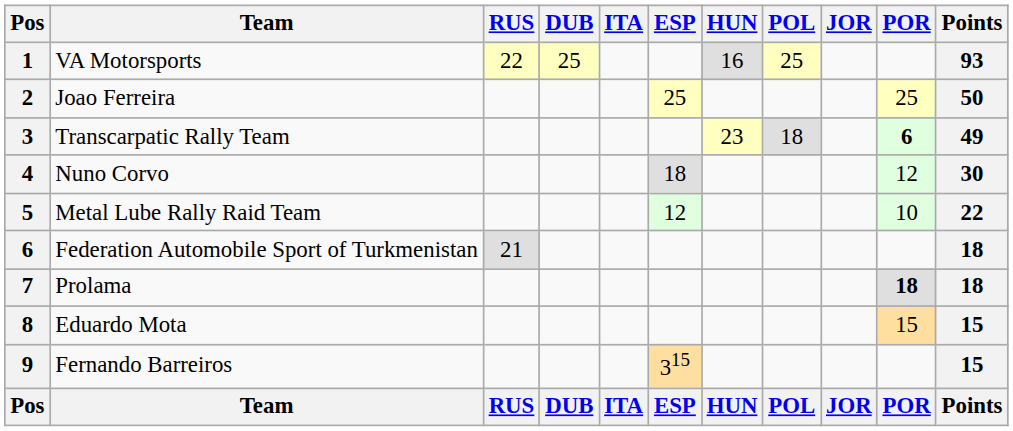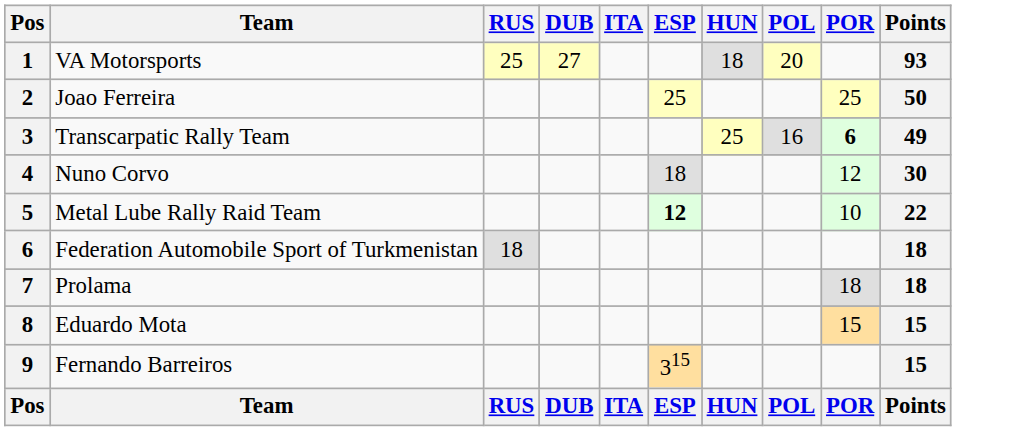- column: JOR | JOR
VA Motorsports | RUS: 22 -> 25
VA Motorsports | DUB: 25 -> 27
VA Motorsports | HUN: 16 -> 18
VA Motorsports | POL: 25 -> 20
Transcarpatic Rally Team | HUN: 23 -> 25
Transcarpatic Rally Team | POL: 18 -> 16
Metal Lube Rally Raid Team | ESP: normal -> bold
Federation Automobile Sport of Turkmenistan | RUS: 21 -> 18
Prolama | POR: bold -> normal
